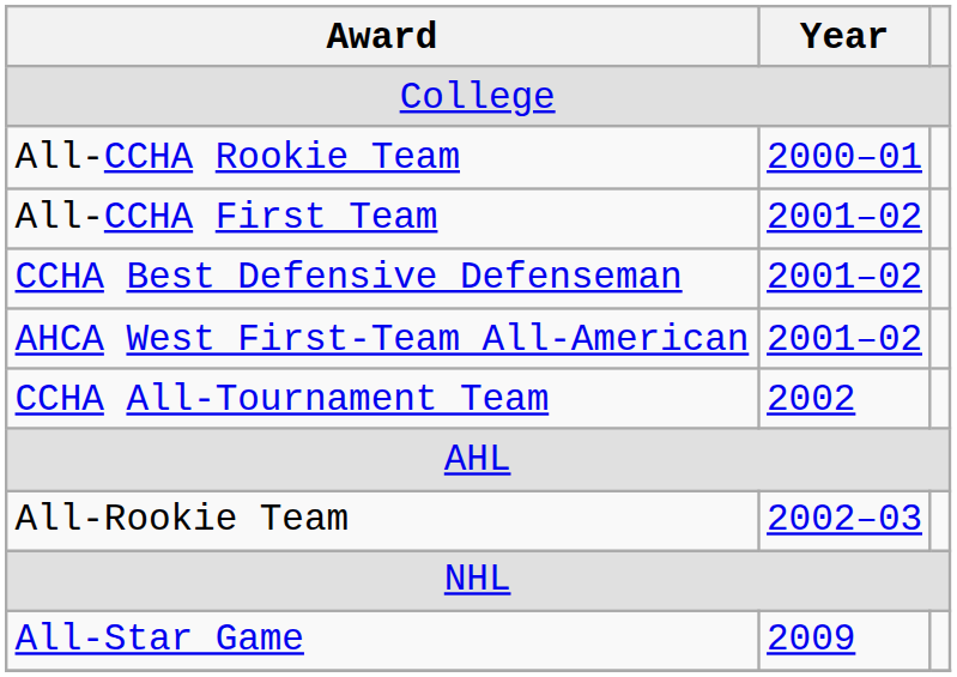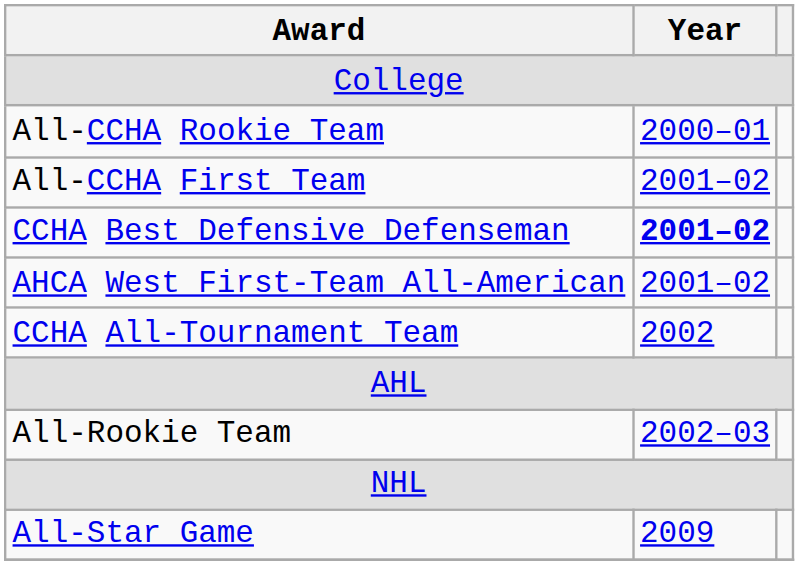CCHA Best Defensive Defenseman | Year: normal -> bold
